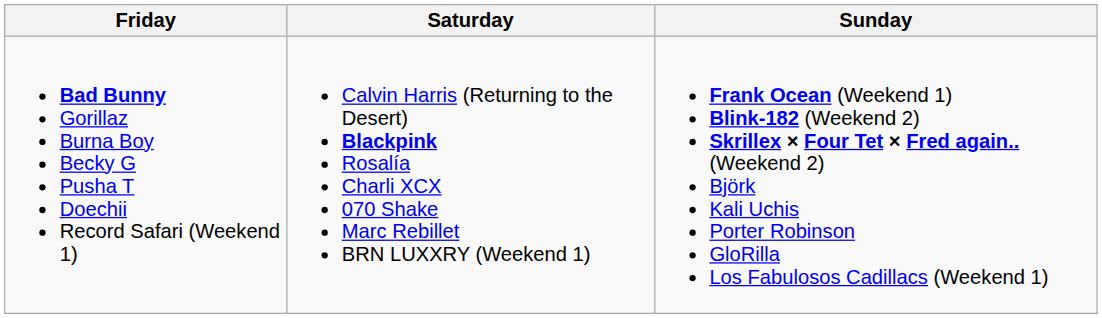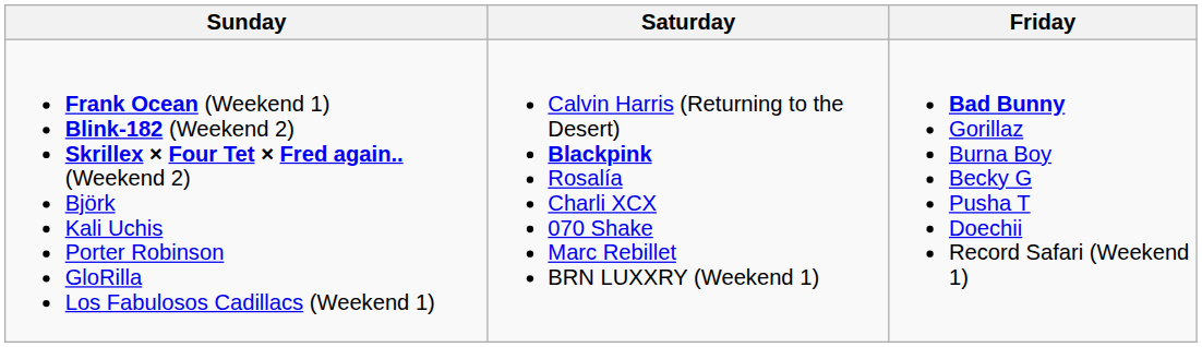columns swapped: Friday <-> Sunday
